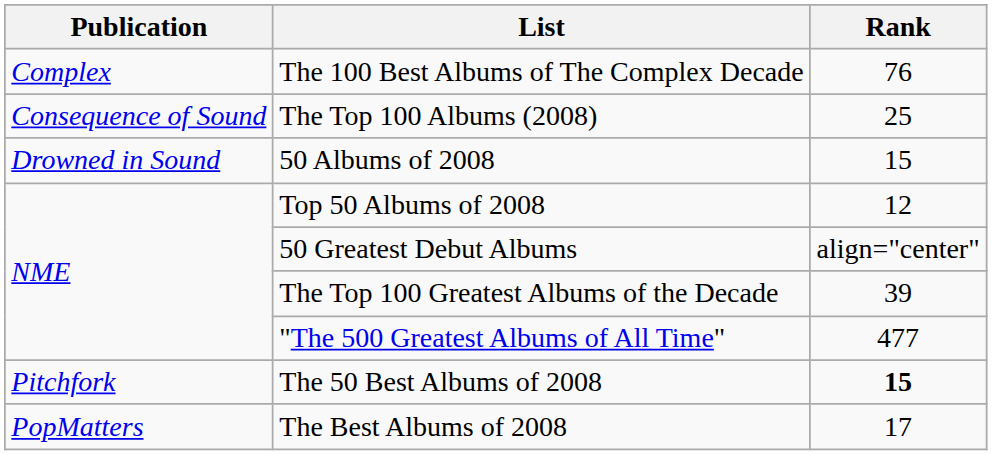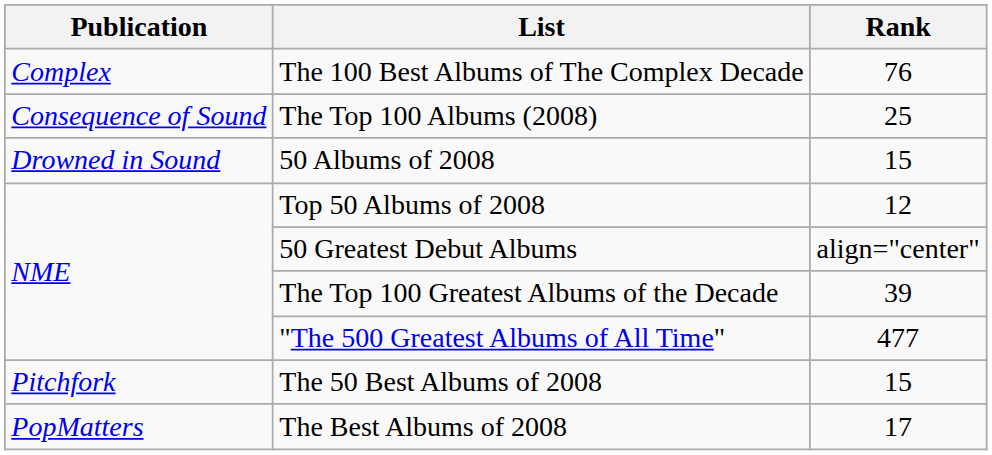The 50 Best Albums of 2008 | Rank: bold -> normal
